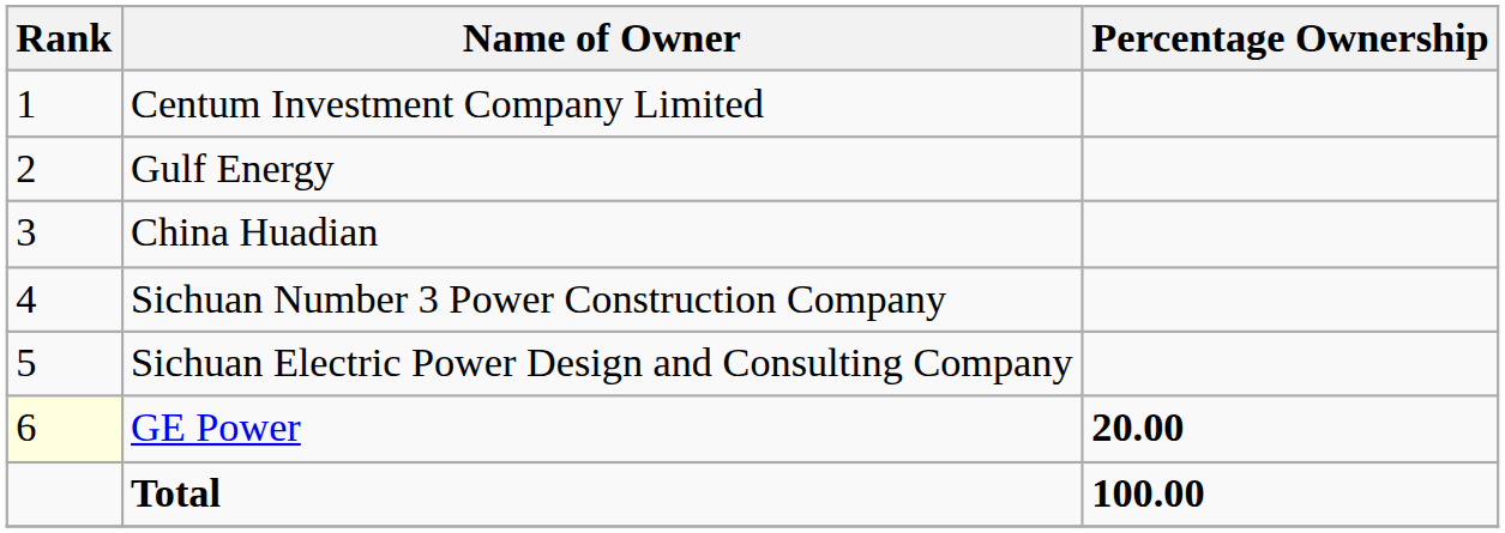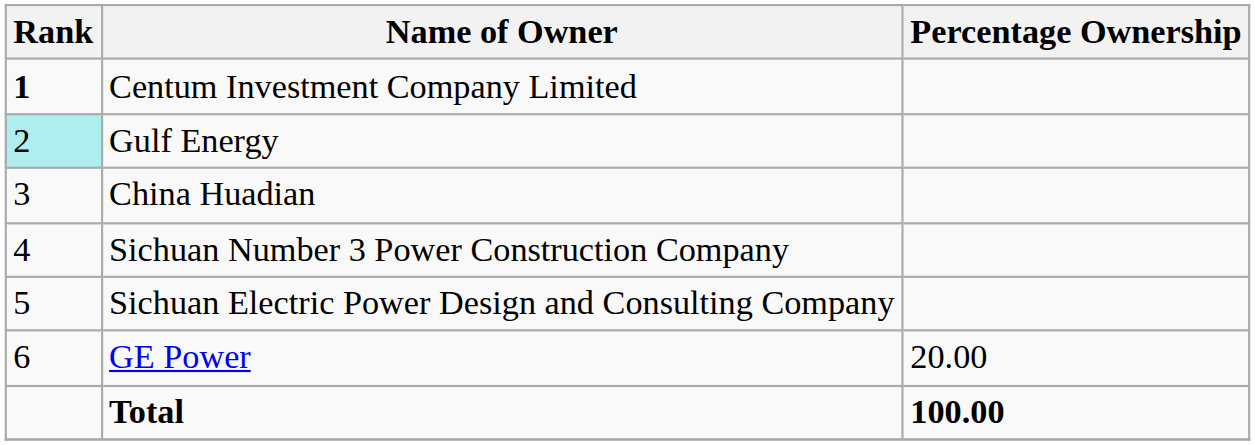Centum Investment Company Limited | Rank: normal -> bold
Gulf Energy | Rank: no background -> paleturquoise background
GE Power | Rank: lightyellow background -> no background
GE Power | Percentage Ownership: bold -> normal
